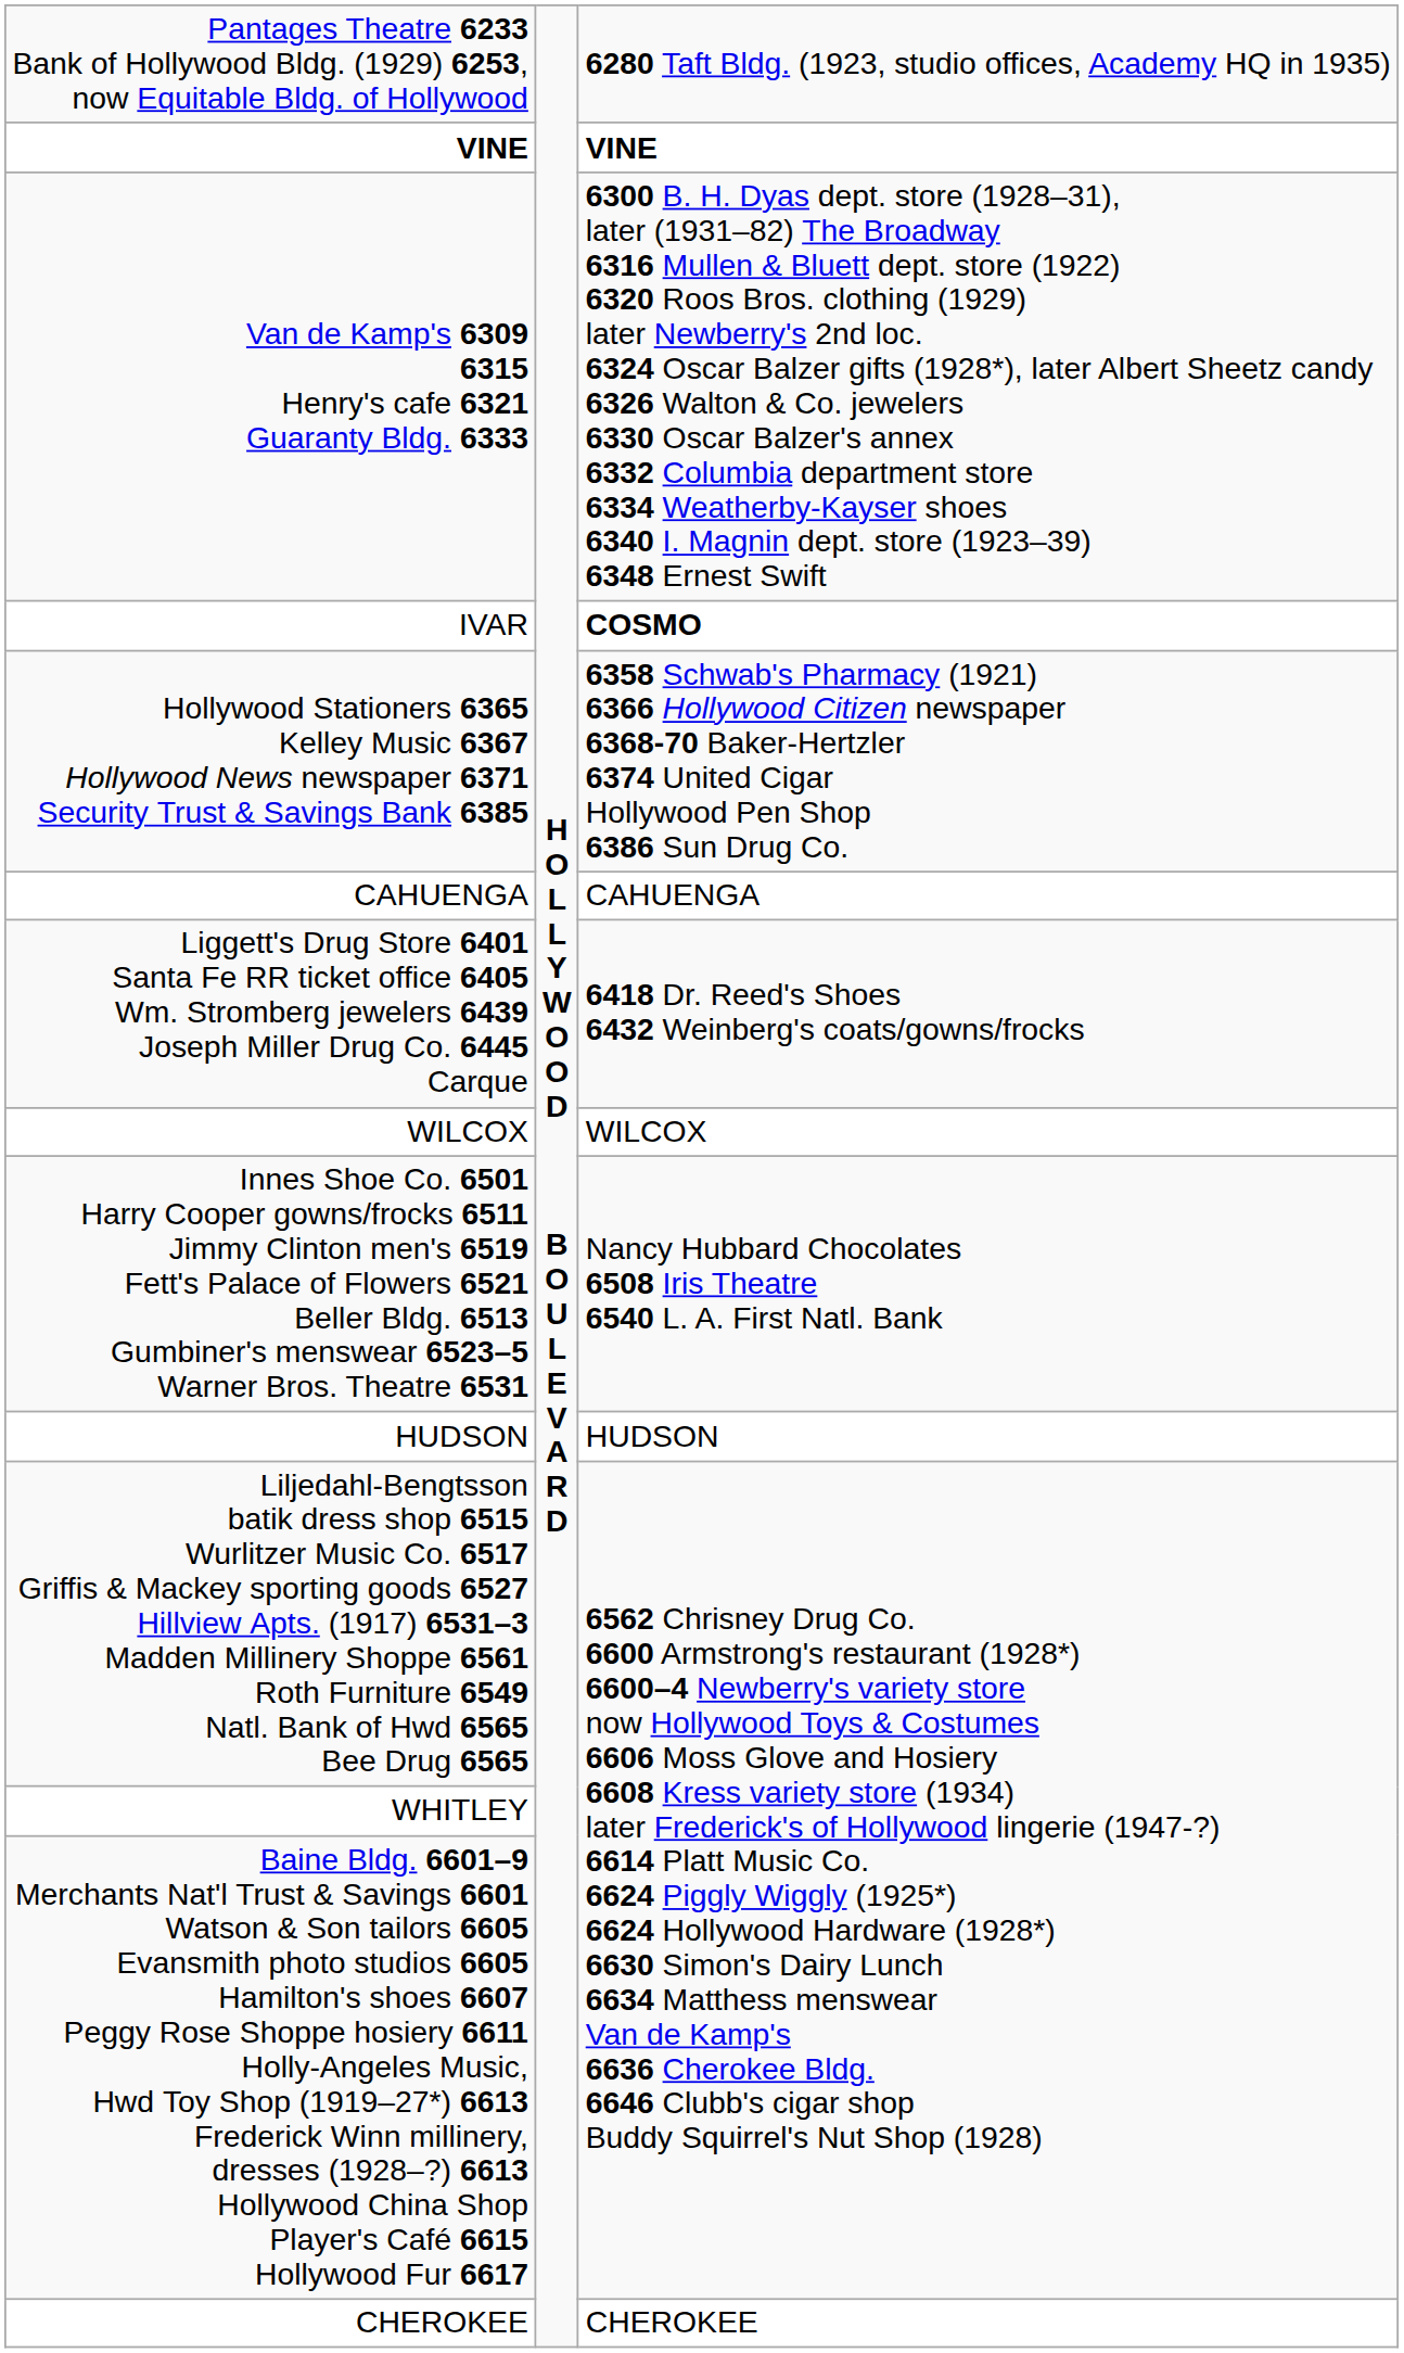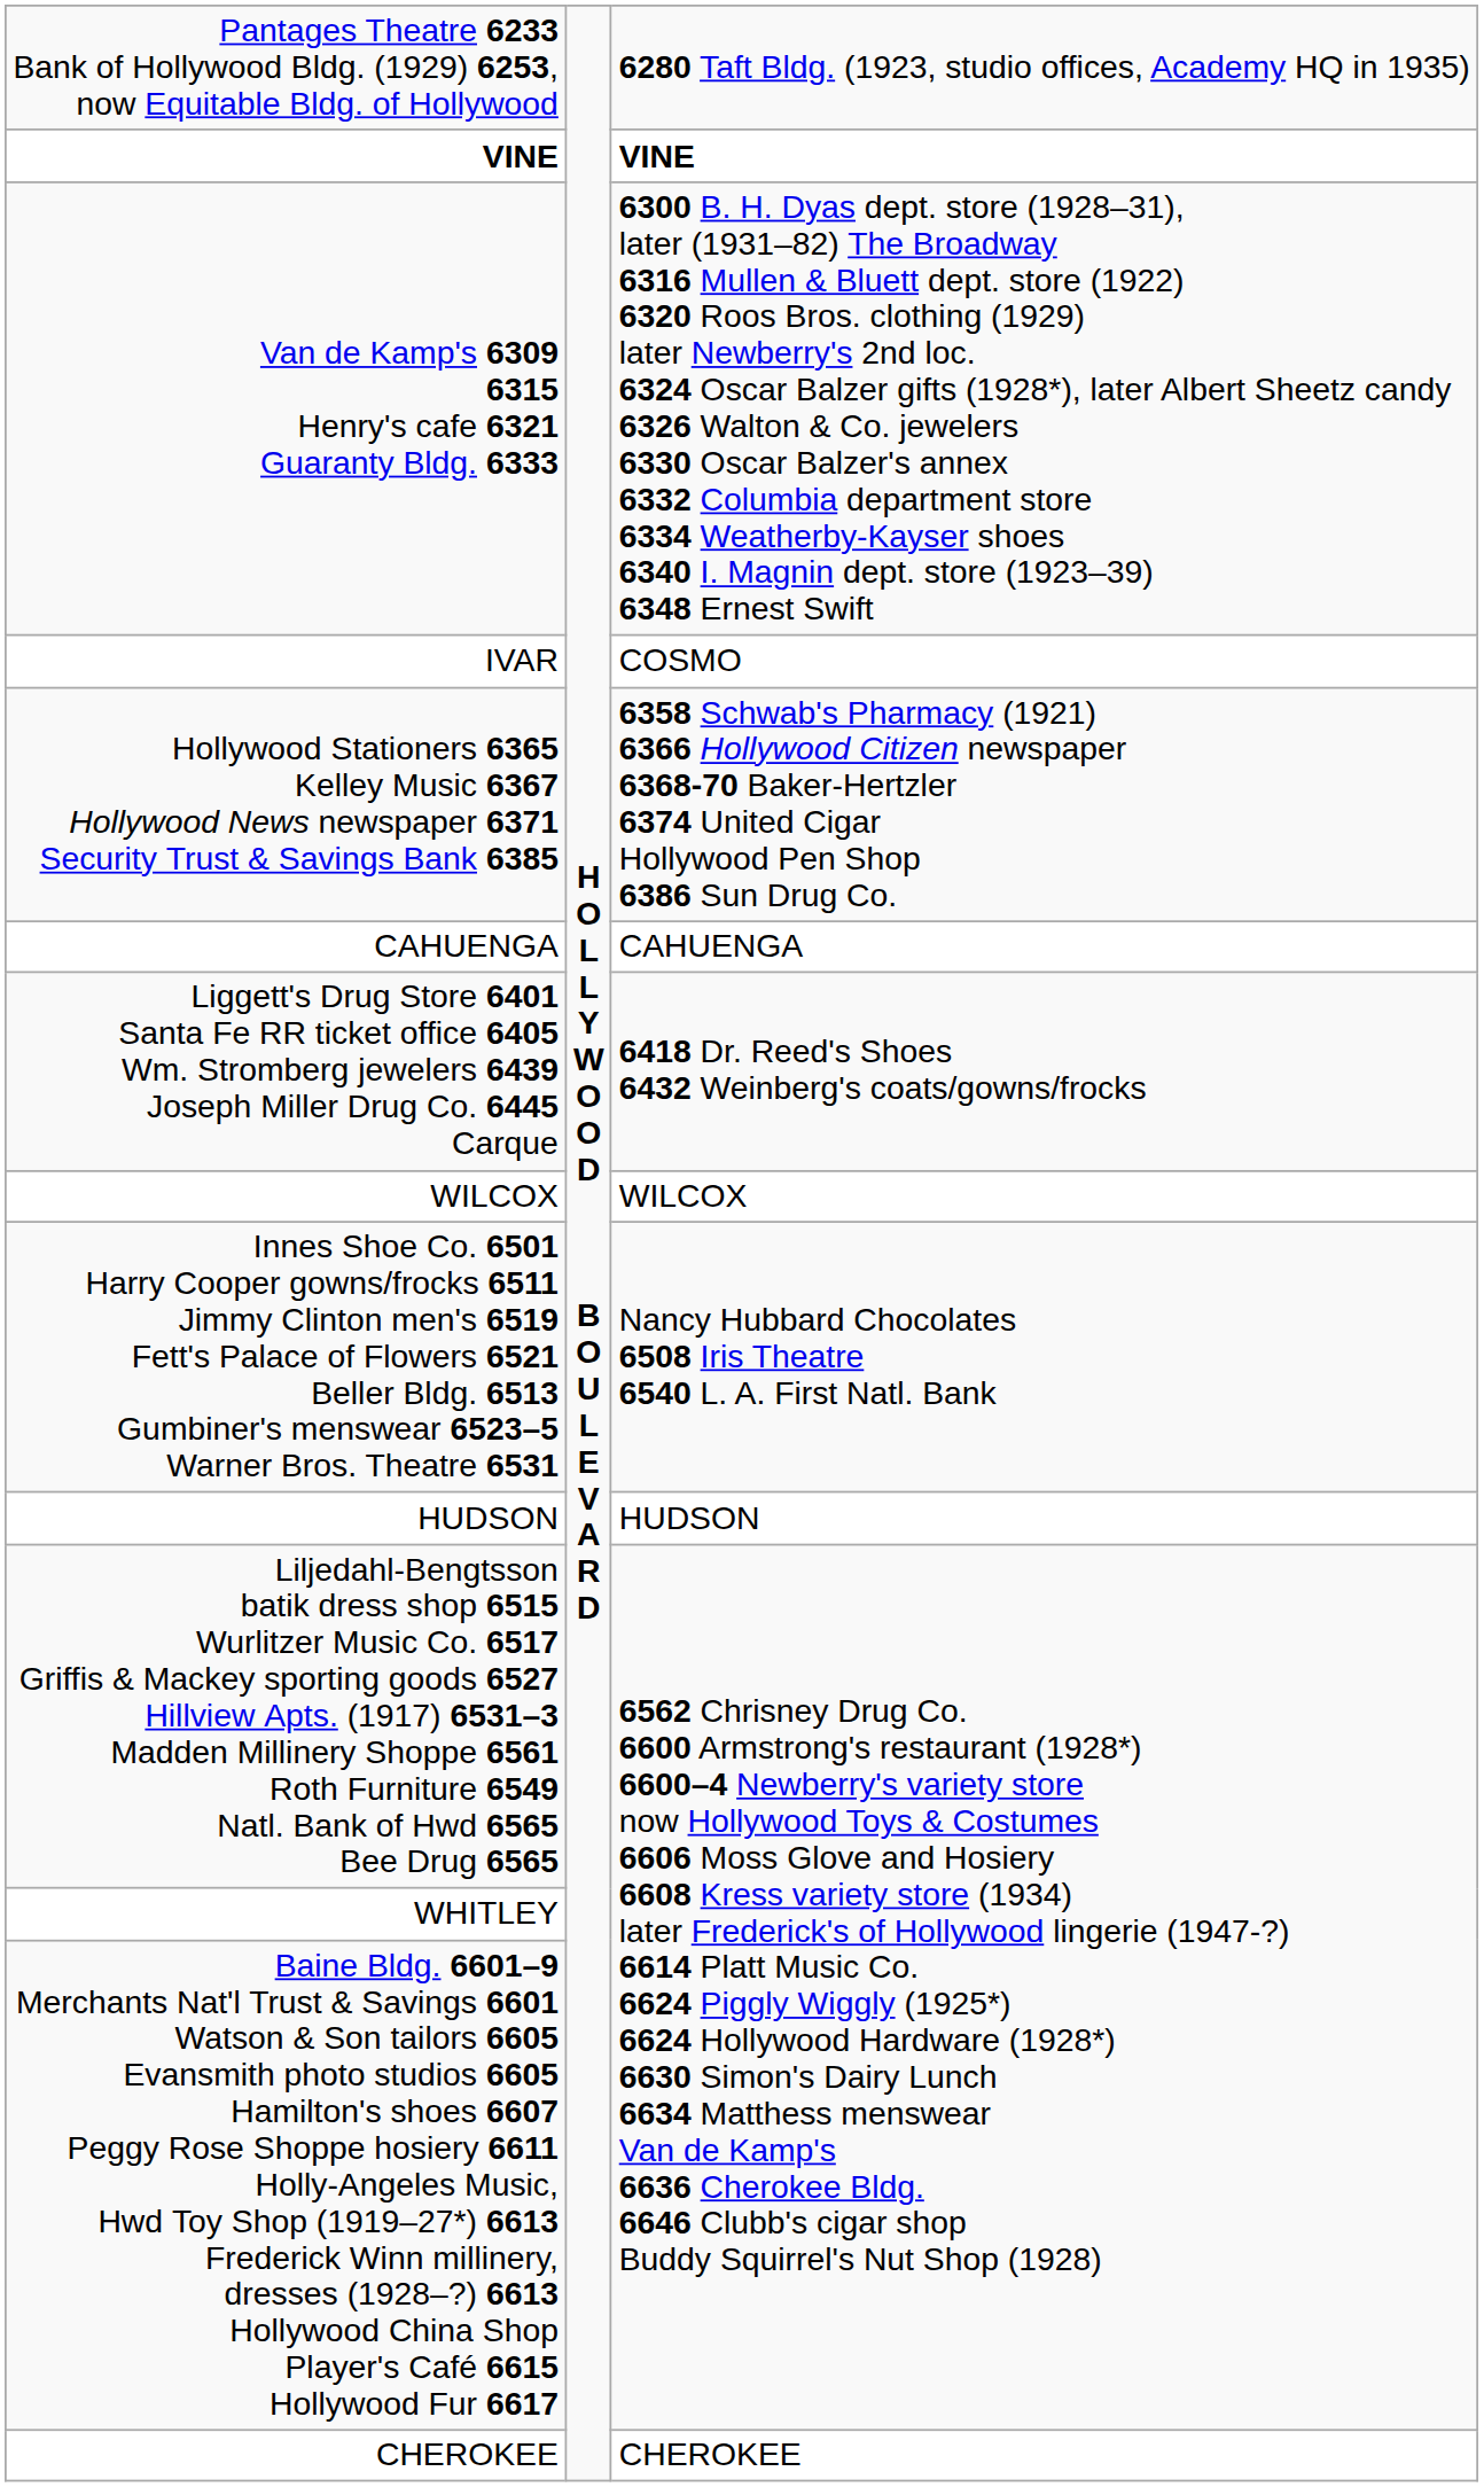IVAR | column 3: bold -> normal
